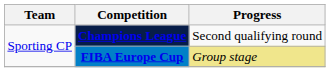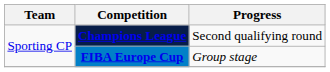FIBA Europe Cup | Progress: khaki background -> no background
